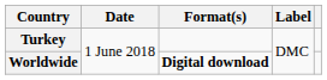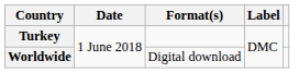Worldwide | Format(s): bold -> normal
